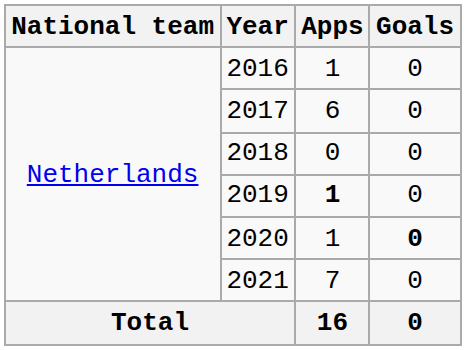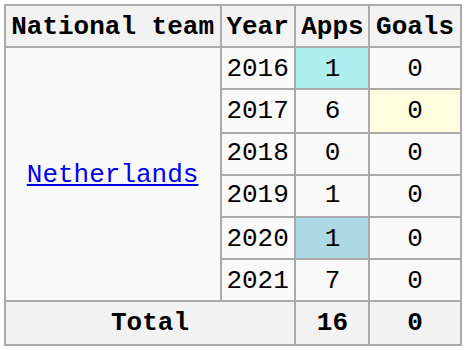2016 | Apps: no background -> paleturquoise background
2017 | Goals: no background -> lightyellow background
2019 | Apps: bold -> normal
2020 | Apps: no background -> lightblue background
2020 | Goals: bold -> normal
